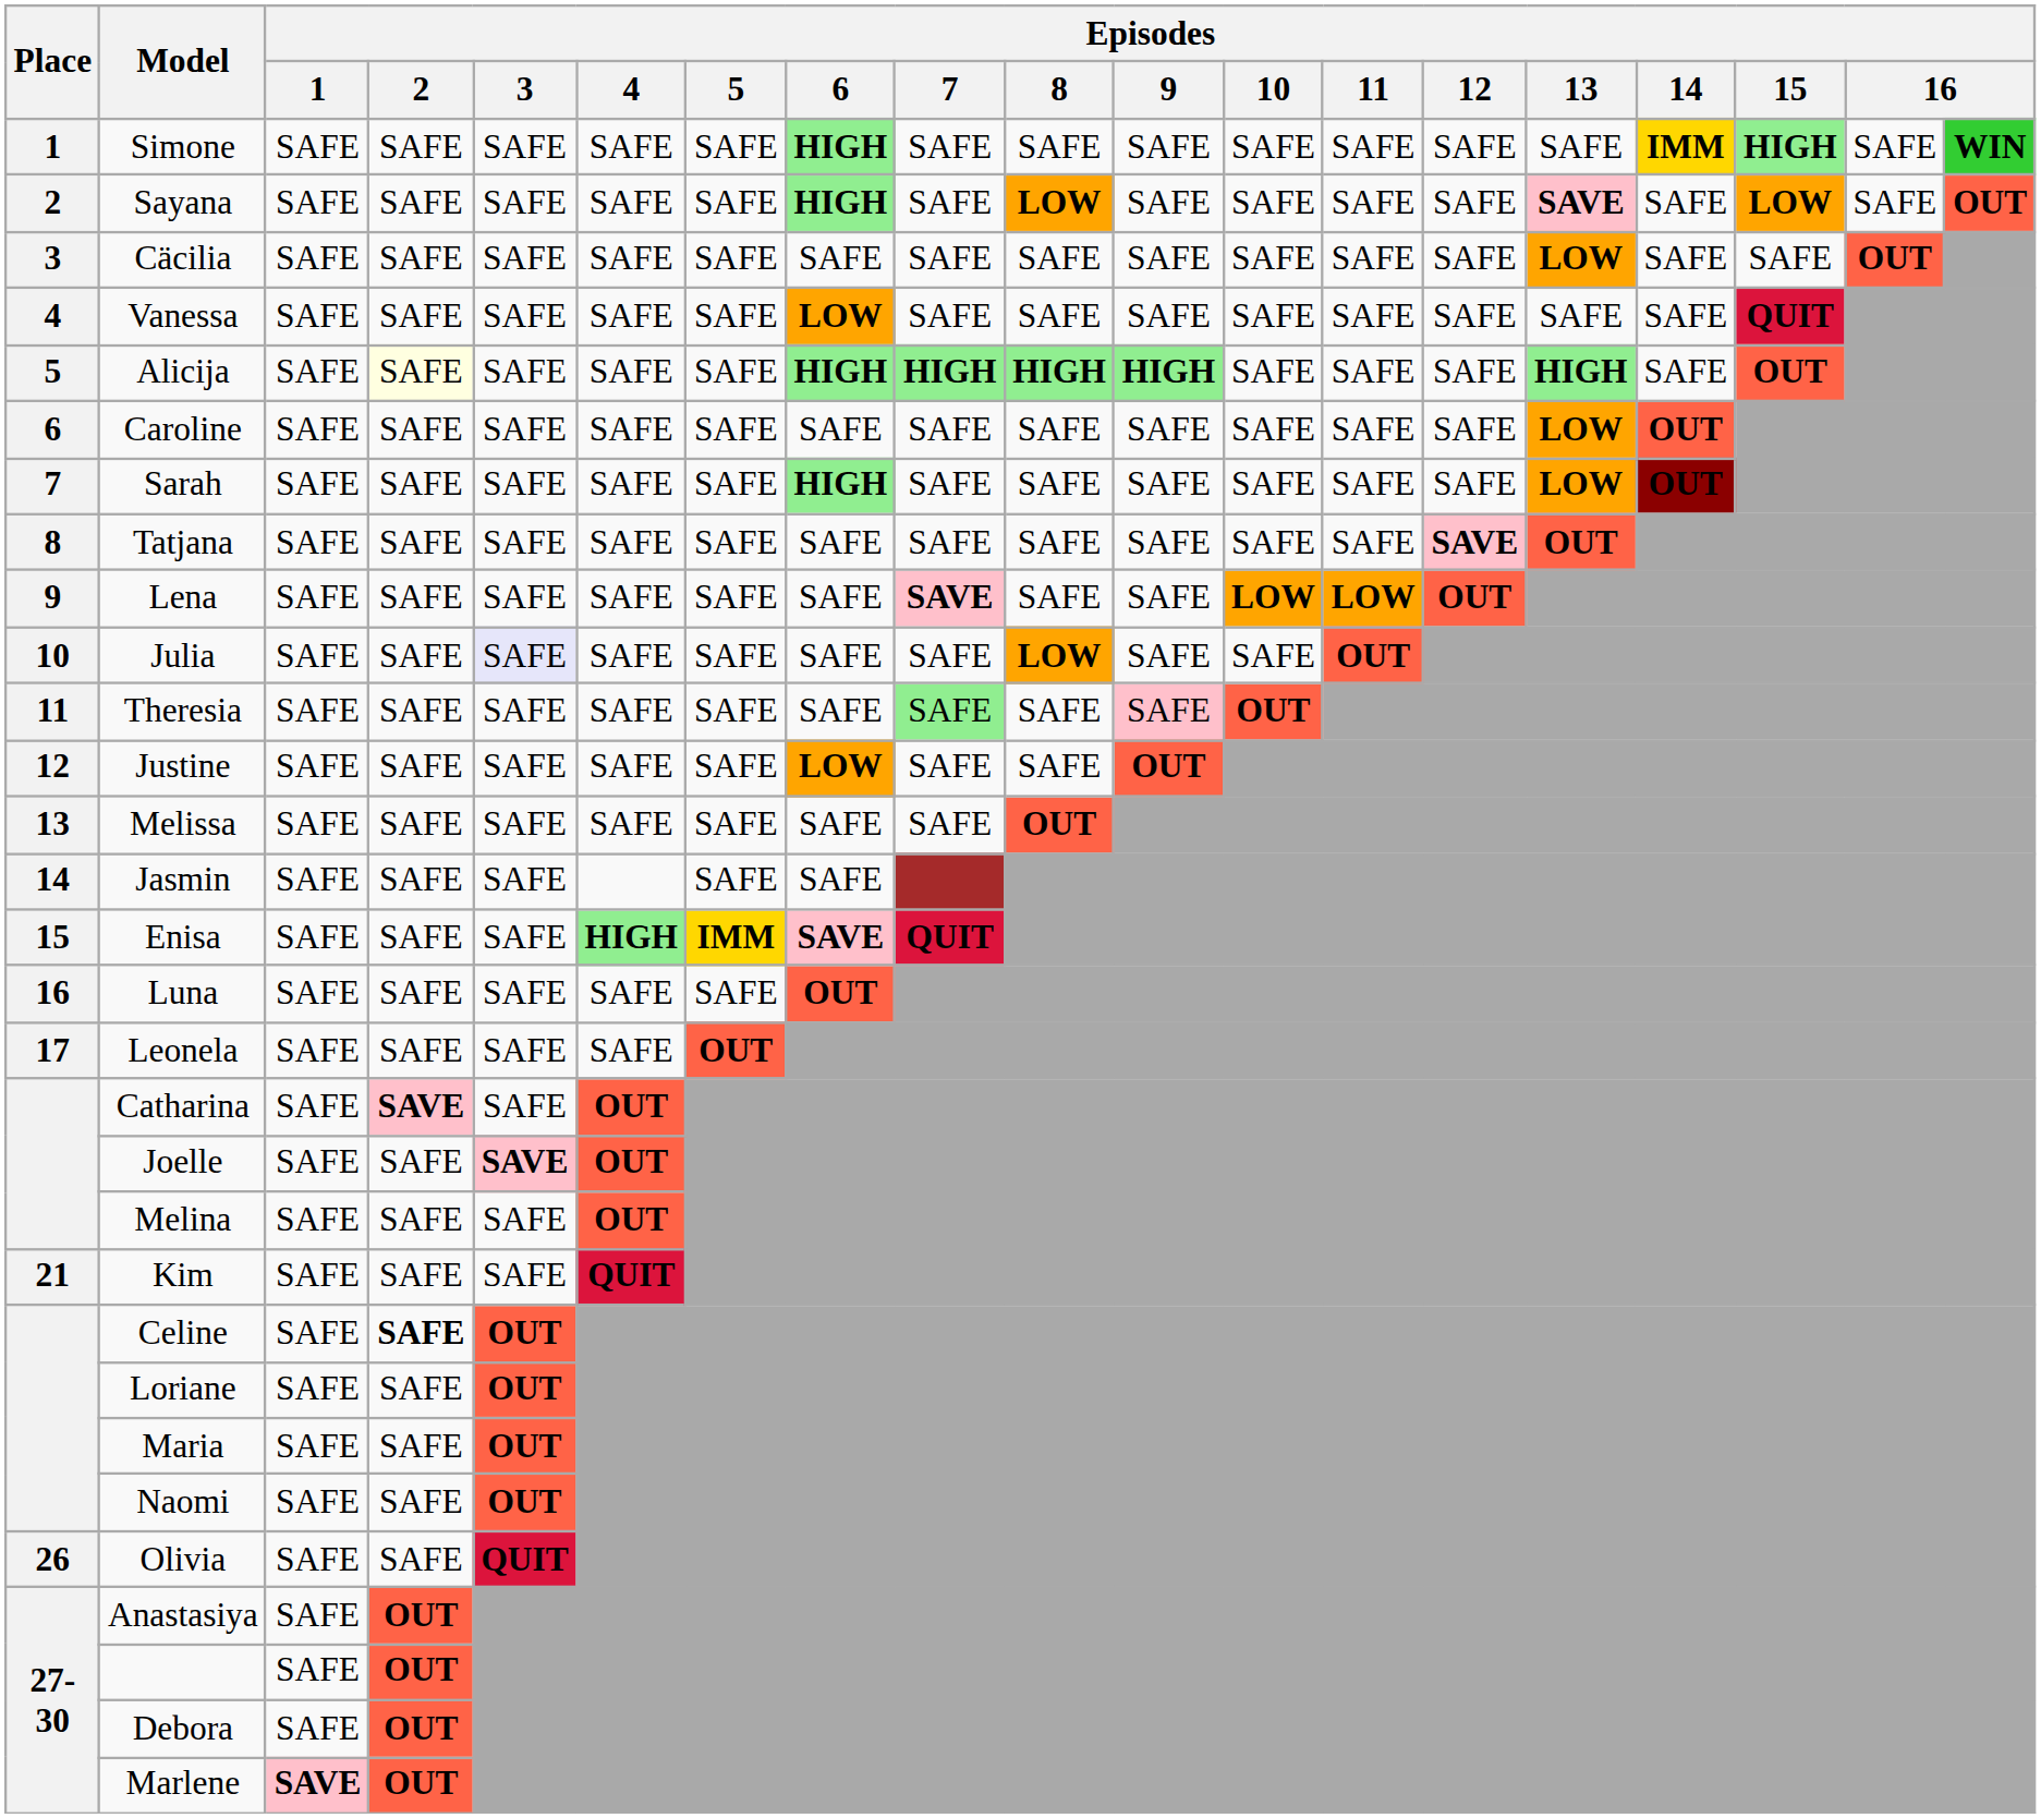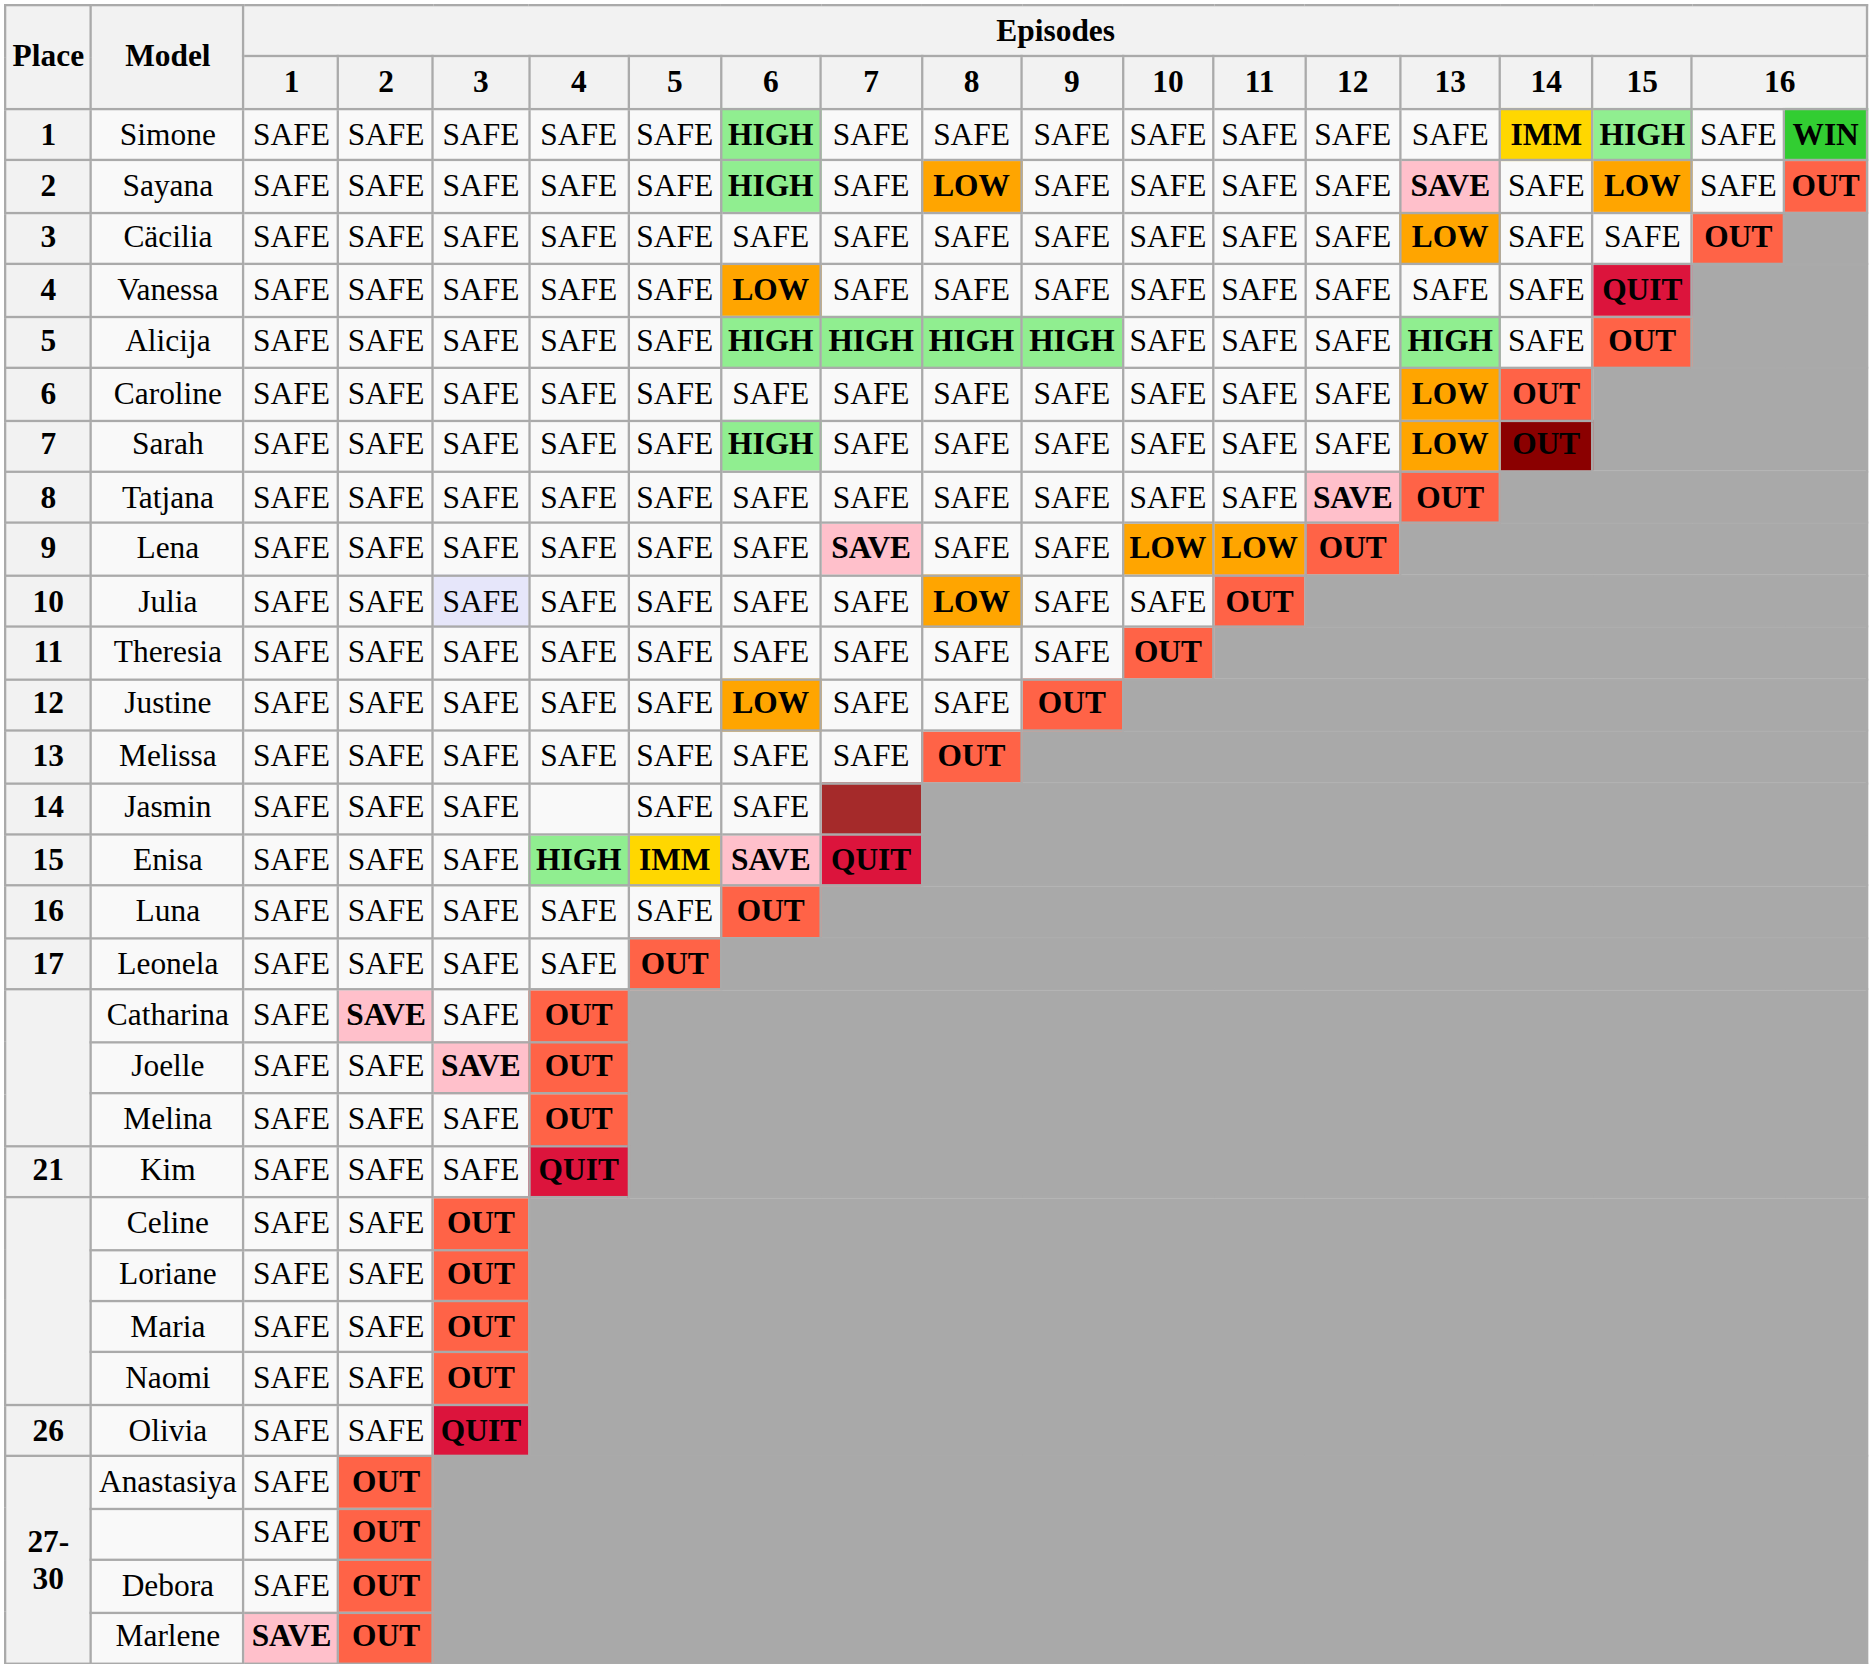Alicija | Episodes / 2: lightyellow background -> no background
Theresia | Episodes / 7: lightgreen background -> no background
Theresia | Episodes / 9: pink background -> no background
Celine | Episodes / 2: bold -> normal
